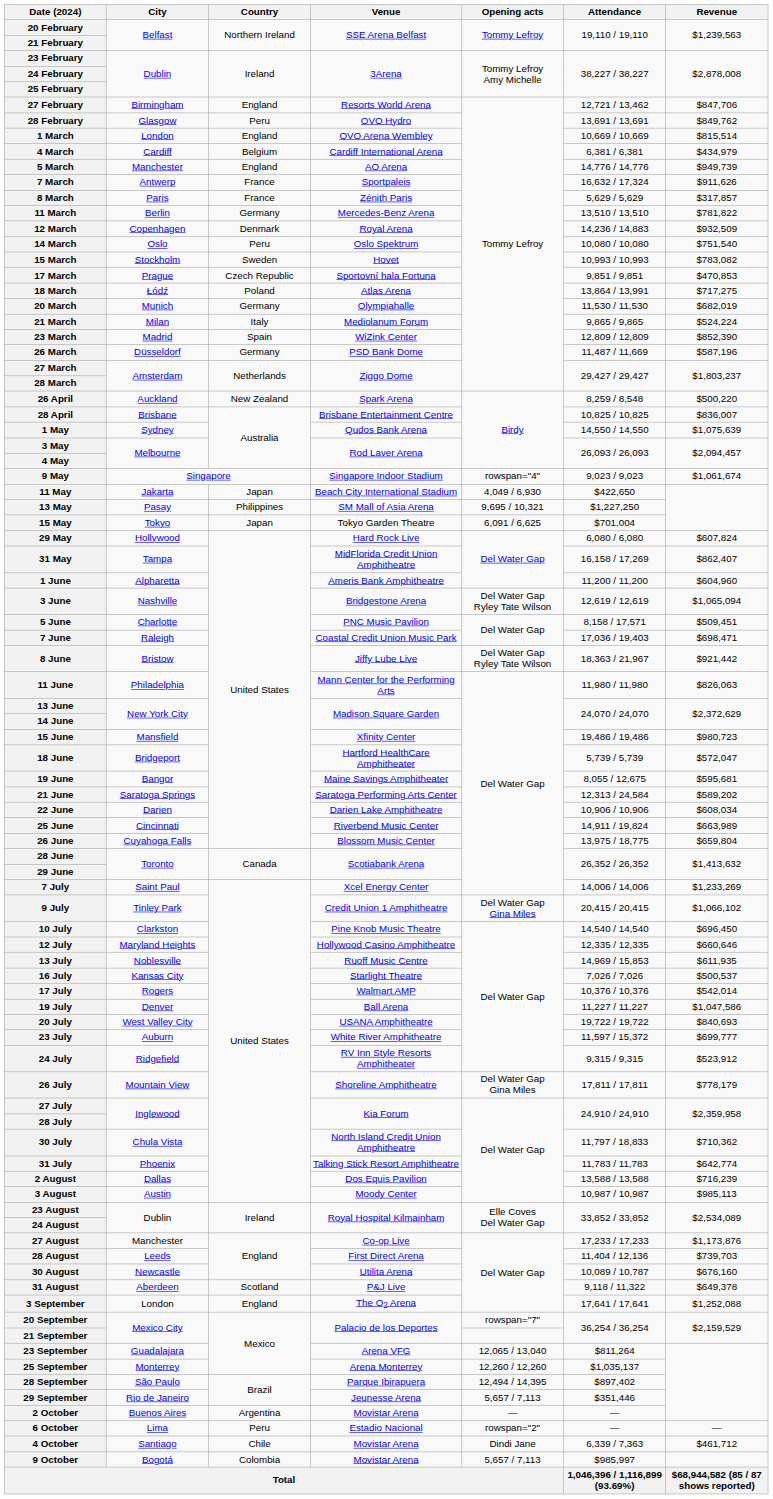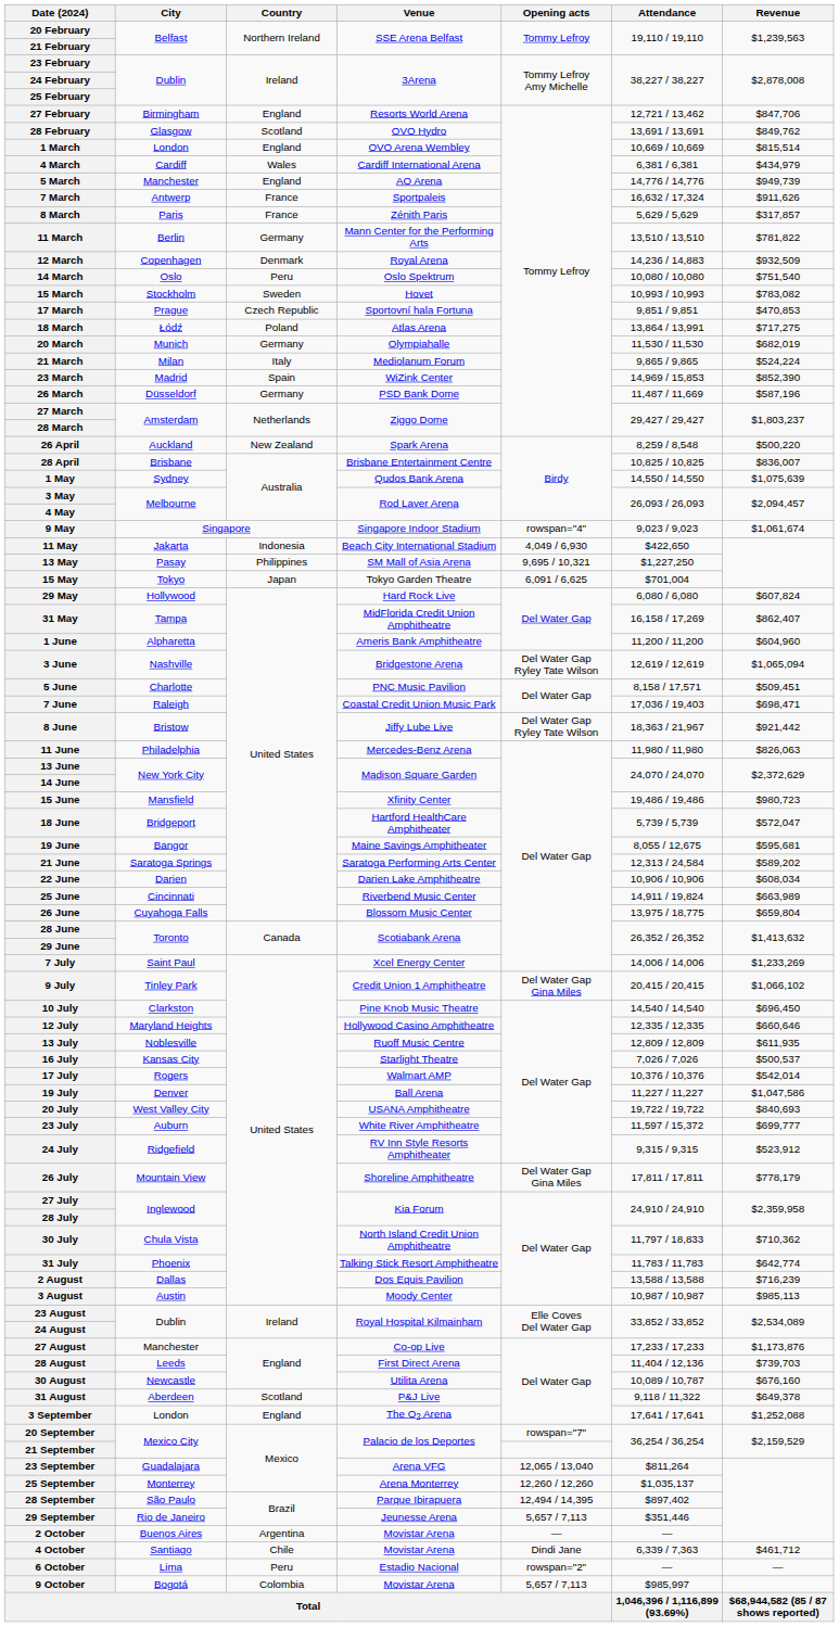28 February | Country: Peru -> Scotland
4 March | Country: Belgium -> Wales
11 March | Venue: Mercedes-Benz Arena -> Mann Center for the Performing Arts
23 March | Attendance: 12,809 / 12,809 -> 14,969 / 15,853
11 May | Country: Japan -> Indonesia
11 June | Venue: Mann Center for the Performing Arts -> Mercedes-Benz Arena
13 July | Attendance: 14,969 / 15,853 -> 12,809 / 12,809
rows swapped: 4 October <-> 6 October
